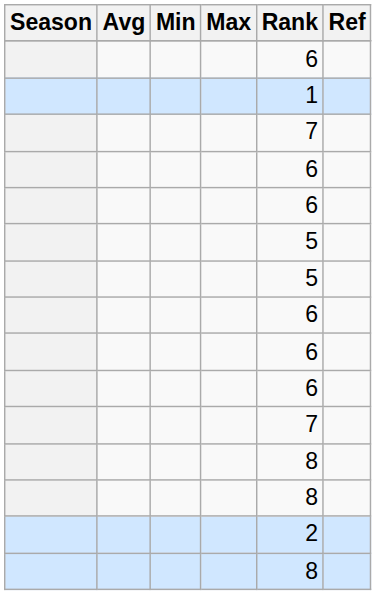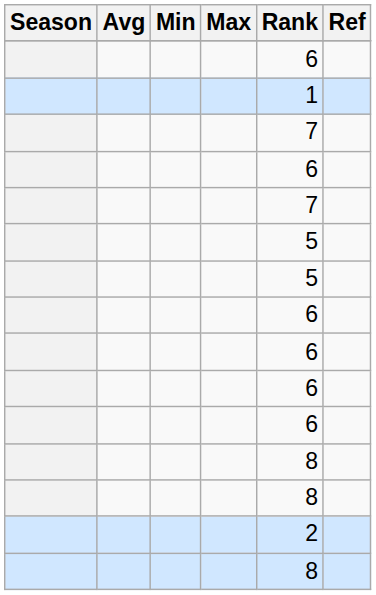row 6 | Rank: 6 -> 7
row 12 | Rank: 7 -> 6
